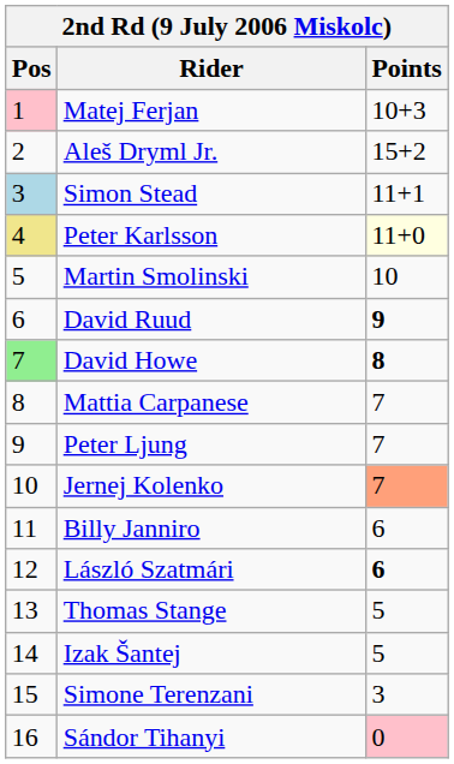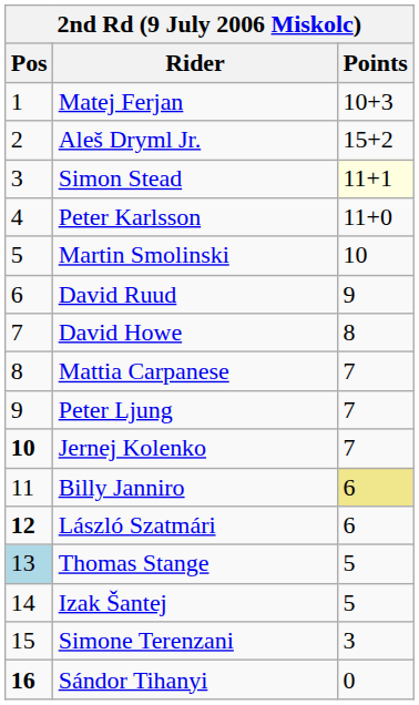Matej Ferjan | Pos: pink background -> no background
Simon Stead | Pos: lightblue background -> no background
Simon Stead | Points: no background -> lightyellow background
Peter Karlsson | Pos: khaki background -> no background
Peter Karlsson | Points: lightyellow background -> no background
David Ruud | Points: bold -> normal
David Howe | Pos: lightgreen background -> no background
David Howe | Points: bold -> normal
Jernej Kolenko | Pos: normal -> bold
Jernej Kolenko | Points: lightsalmon background -> no background
Billy Janniro | Points: no background -> khaki background
László Szatmári | Pos: normal -> bold
László Szatmári | Points: bold -> normal
Thomas Stange | Pos: no background -> lightblue background
Sándor Tihanyi | Pos: normal -> bold
Sándor Tihanyi | Points: pink background -> no background
